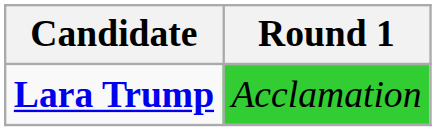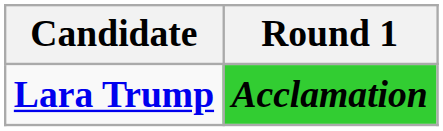Lara Trump | Round 1: normal -> bold
